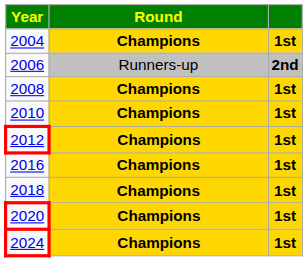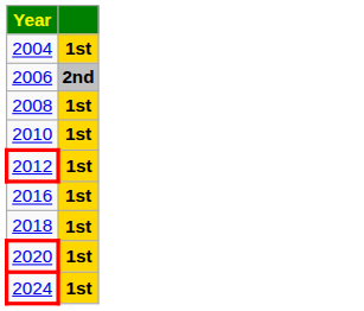- column: Round | Champions | Runners-up | Champions | Champions | Champions | Champions | Champions | Champions | Champions
